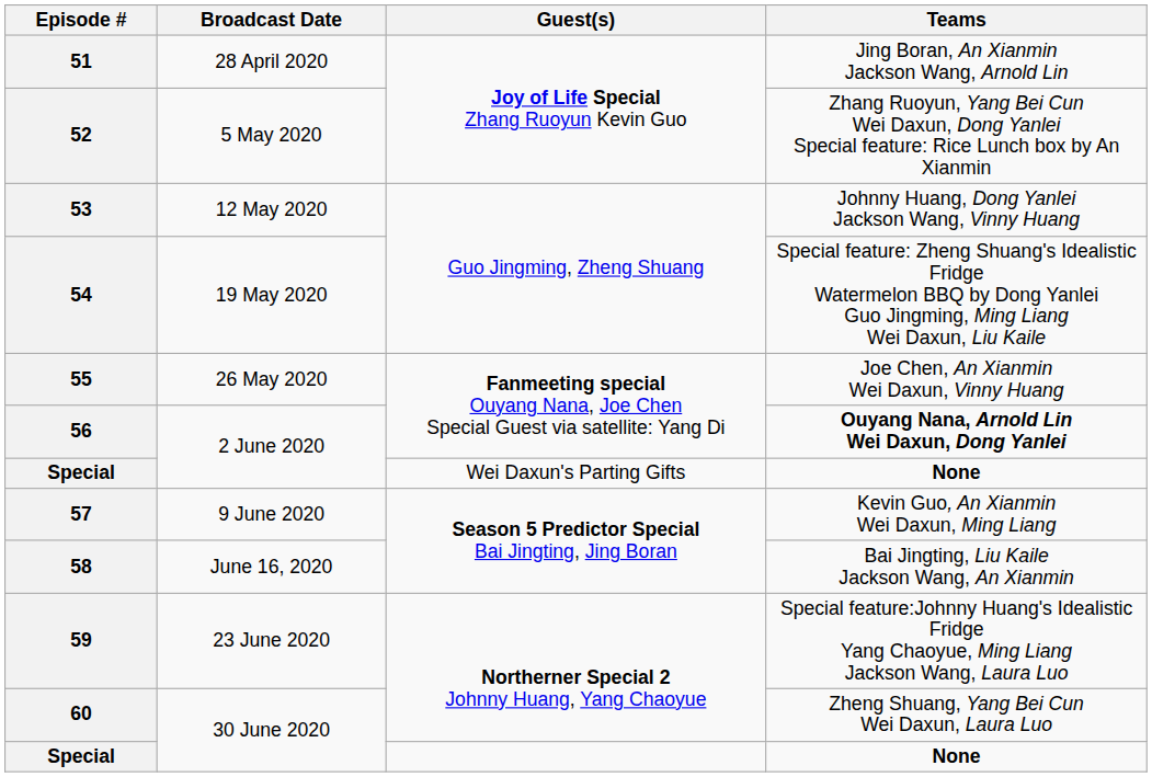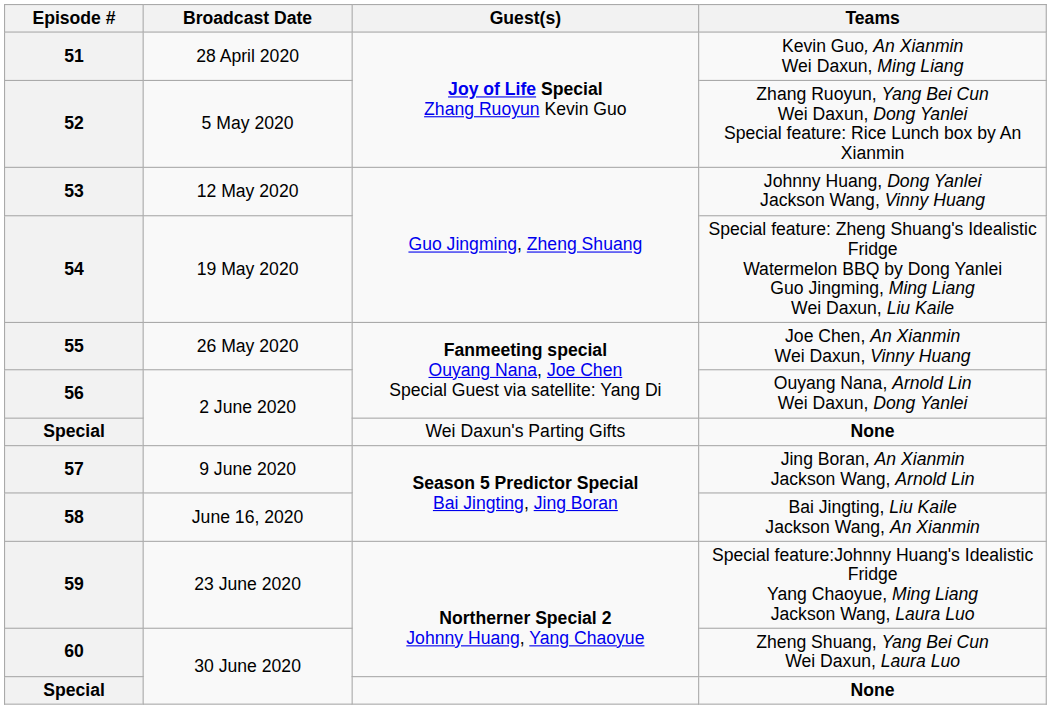51 | Teams: Jing Boran, An Xianmin Jackson Wang, Arnold Lin -> Kevin Guo, An Xianmin Wei Daxun, Ming Liang
56 | Teams: bold -> normal
57 | Teams: Kevin Guo, An Xianmin Wei Daxun, Ming Liang -> Jing Boran, An Xianmin Jackson Wang, Arnold Lin
